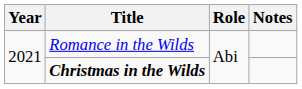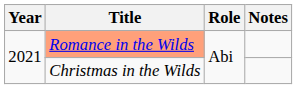Romance in the Wilds | Title: no background -> lightsalmon background
Christmas in the Wilds | Title: bold -> normal
